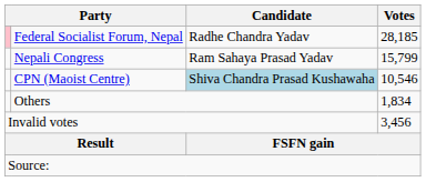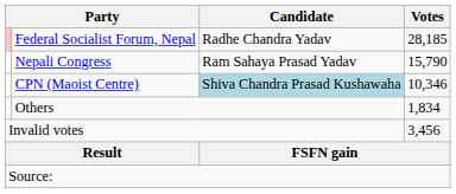Nepali Congress | Votes: 15,799 -> 15,790
CPN (Maoist Centre) | Votes: 10,546 -> 10,346
